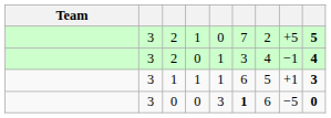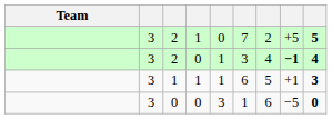row 3 | column 8: normal -> bold
row 5 | column 6: bold -> normal
